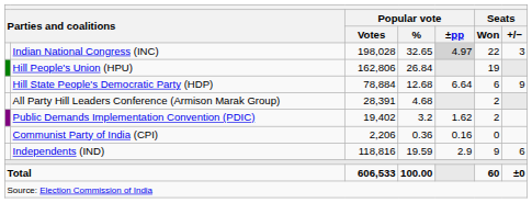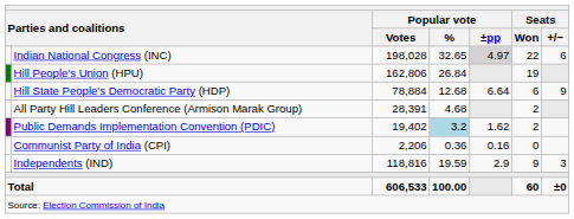Indian National Congress (INC) | Seats / +/−: 3 -> 6
Public Demands Implementation Convention (PDIC) | Popular vote / %: no background -> lightblue background
Independents (IND) | Seats / +/−: 6 -> 3
